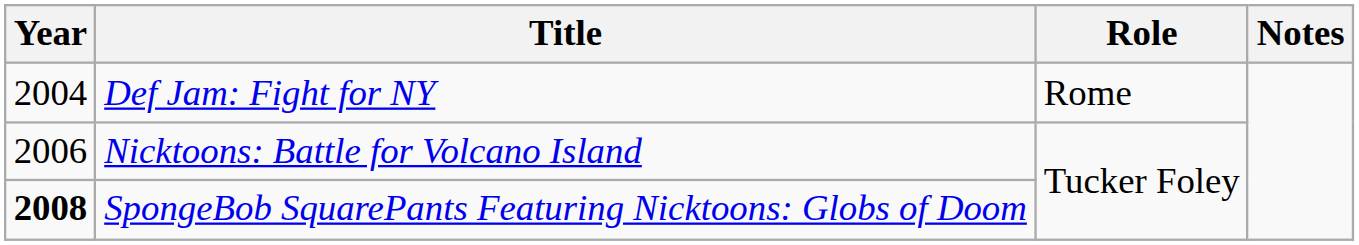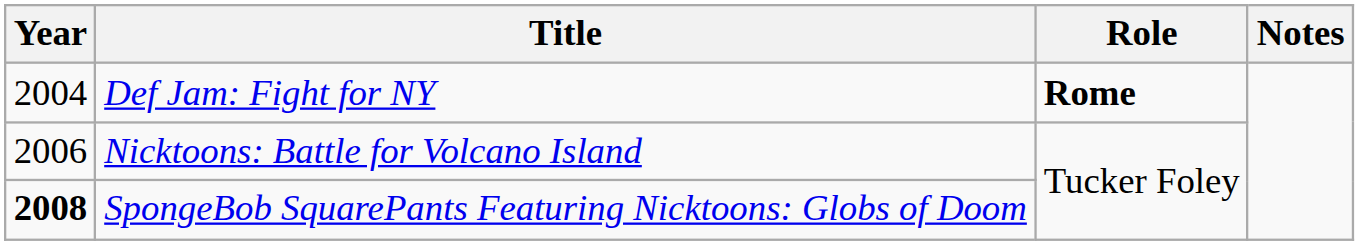Def Jam: Fight for NY | Role: normal -> bold
